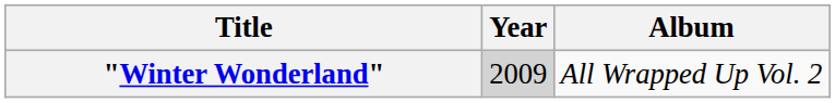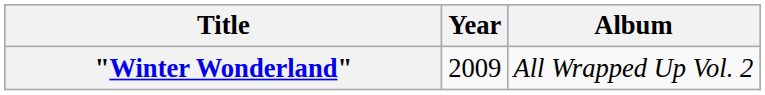row 2 | Year: lightgrey background -> no background
